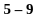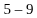row 1 | column 1: bold -> normal
